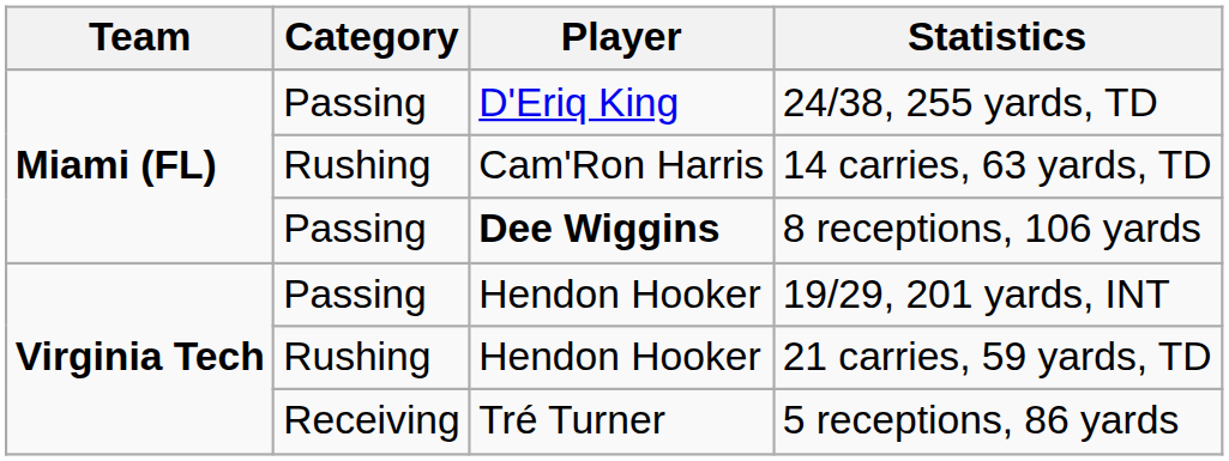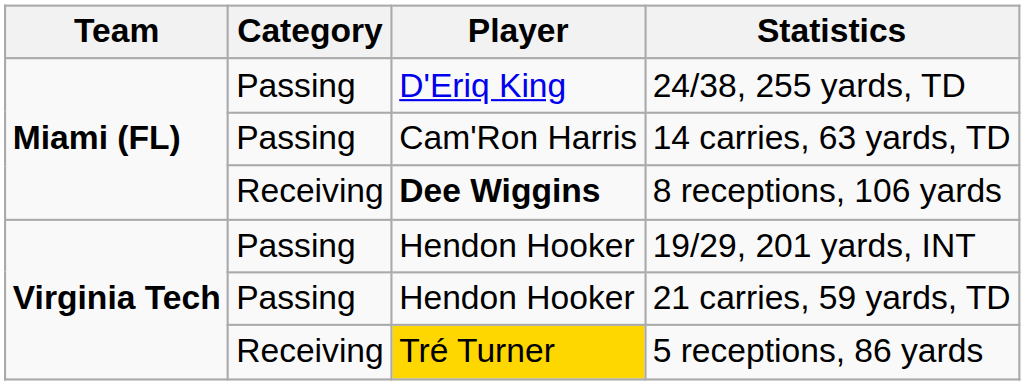14 carries, 63 yards, TD | Category: Rushing -> Passing
8 receptions, 106 yards | Category: Passing -> Receiving
21 carries, 59 yards, TD | Category: Rushing -> Passing
5 receptions, 86 yards | Player: no background -> gold background
